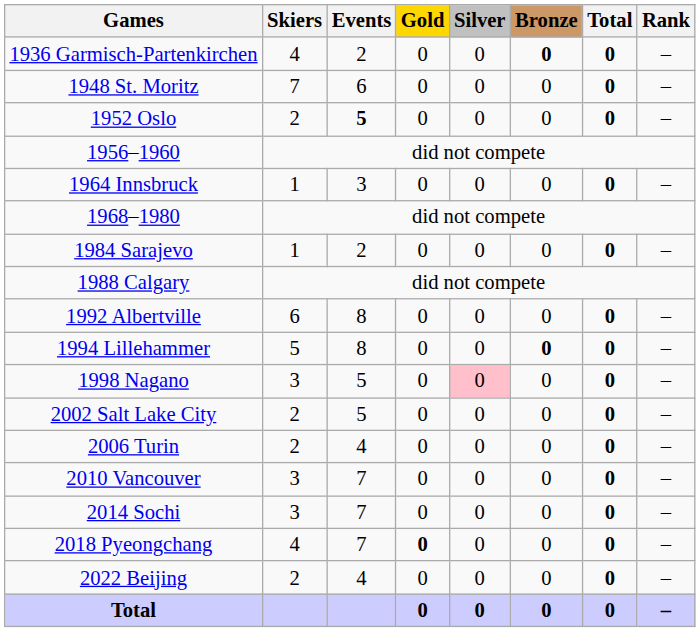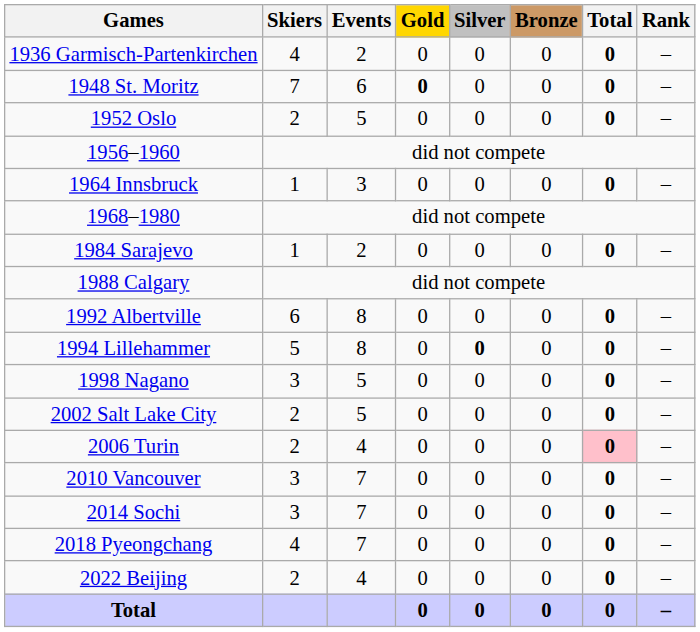1936 Garmisch-Partenkirchen | Bronze: bold -> normal
1948 St. Moritz | Gold: normal -> bold
1952 Oslo | Events: bold -> normal
1994 Lillehammer | Silver: normal -> bold
1994 Lillehammer | Bronze: bold -> normal
1998 Nagano | Silver: pink background -> no background
2006 Turin | Total: no background -> pink background
2018 Pyeongchang | Gold: bold -> normal
